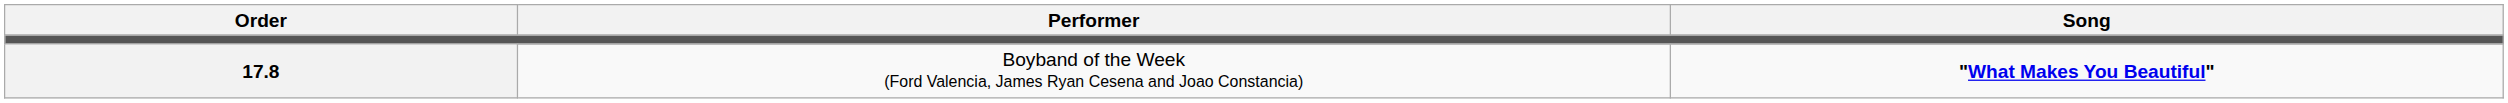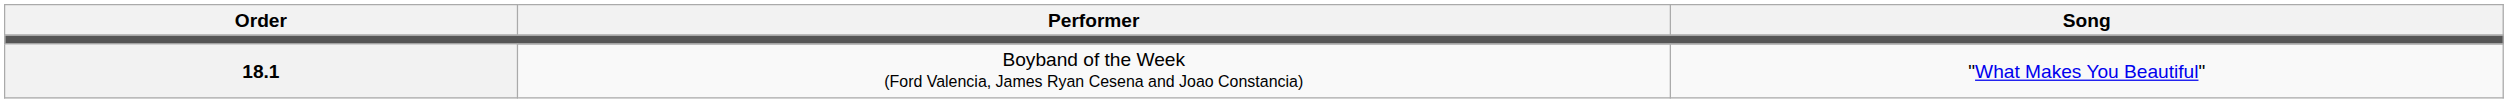row 3 | Order: 17.8 -> 18.1
row 3 | Song: bold -> normal
